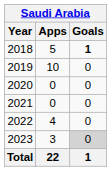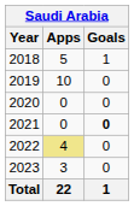2018 | Goals: bold -> normal
2021 | Goals: normal -> bold
2022 | Apps: no background -> khaki background
2023 | Goals: lightgrey background -> no background
